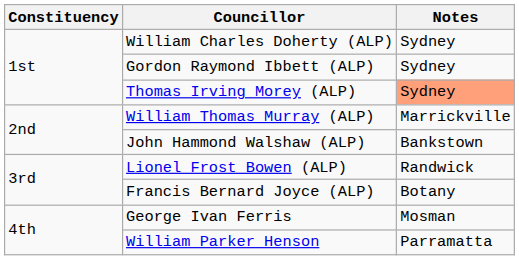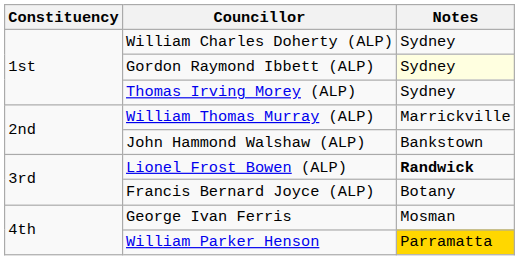Gordon Raymond Ibbett (ALP) | Notes: no background -> lightyellow background
Thomas Irving Morey (ALP) | Notes: lightsalmon background -> no background
Lionel Frost Bowen (ALP) | Notes: normal -> bold
William Parker Henson | Notes: no background -> gold background
